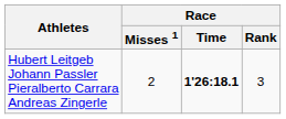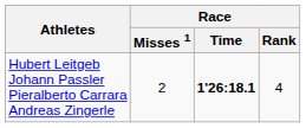row 3 | Race / Rank: 3 -> 4
